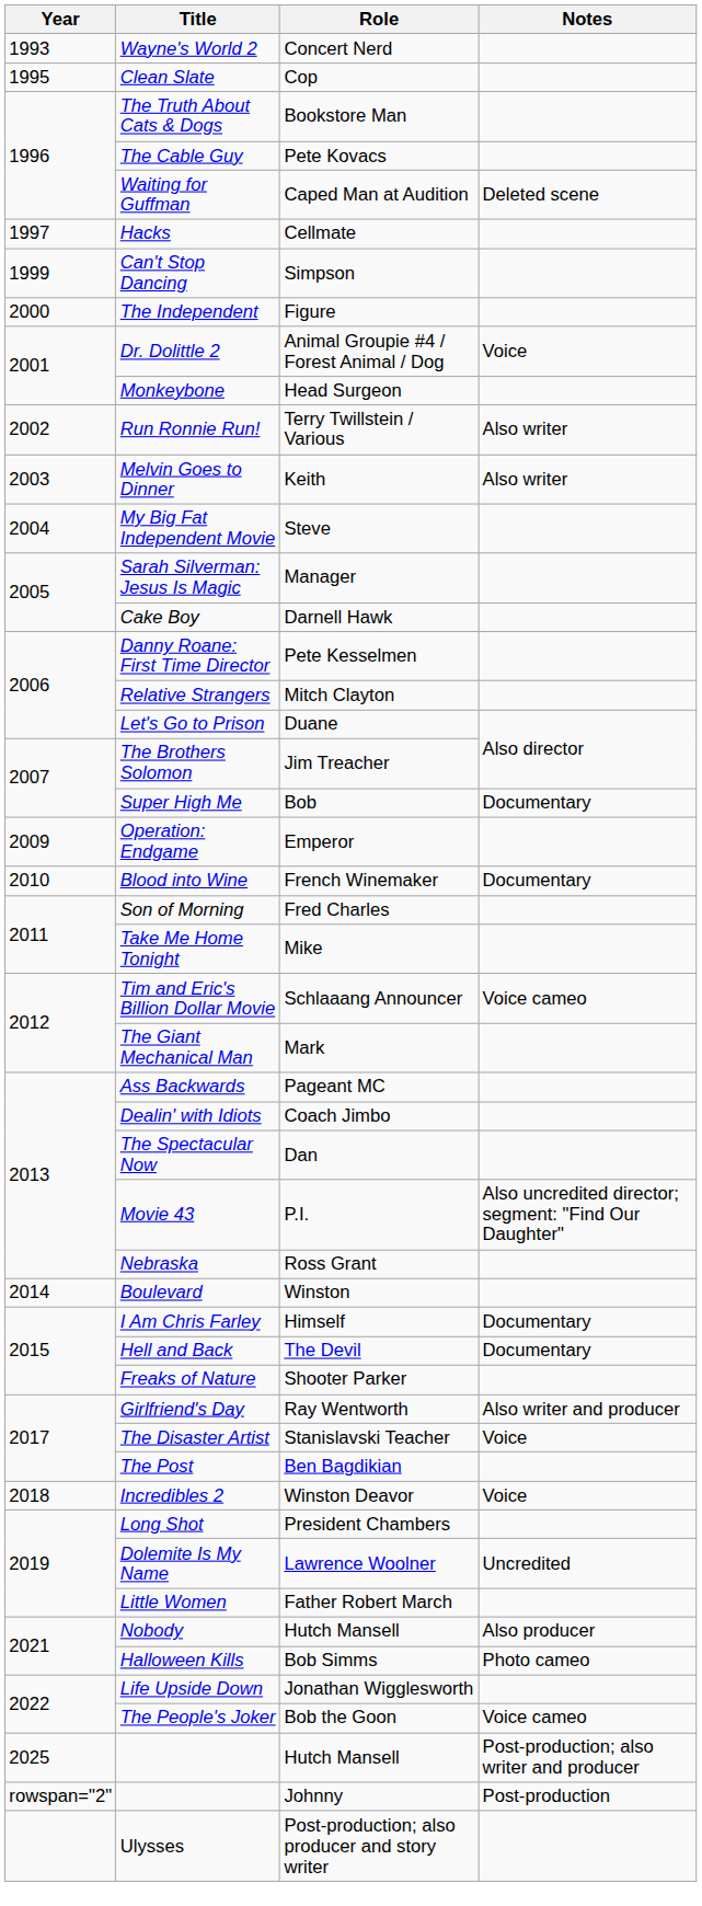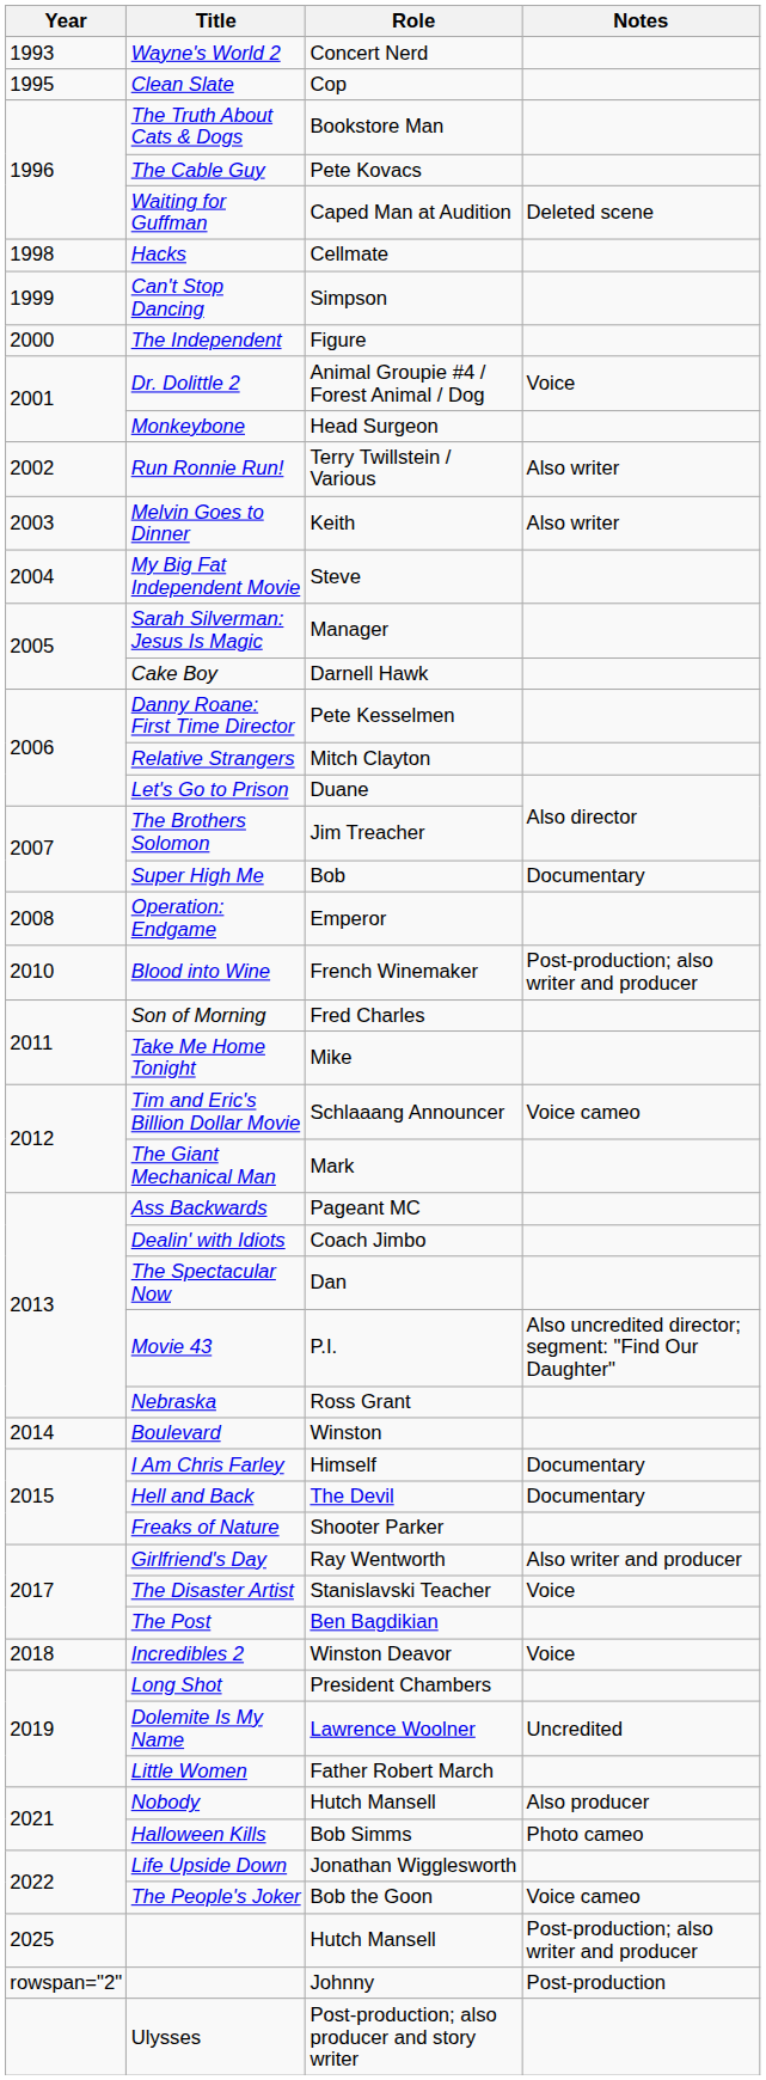Hacks | Year: 1997 -> 1998
Operation: Endgame | Year: 2009 -> 2008
Blood into Wine | Notes: Documentary -> Post-production; also writer and producer
